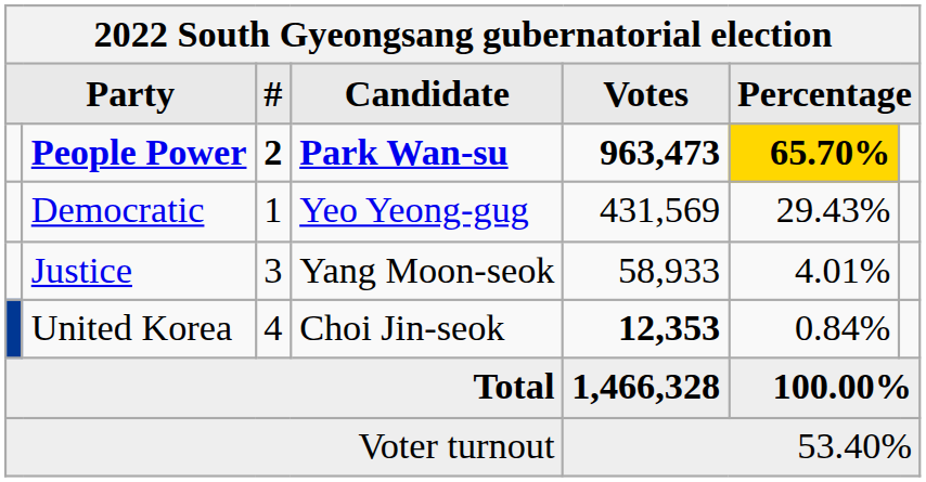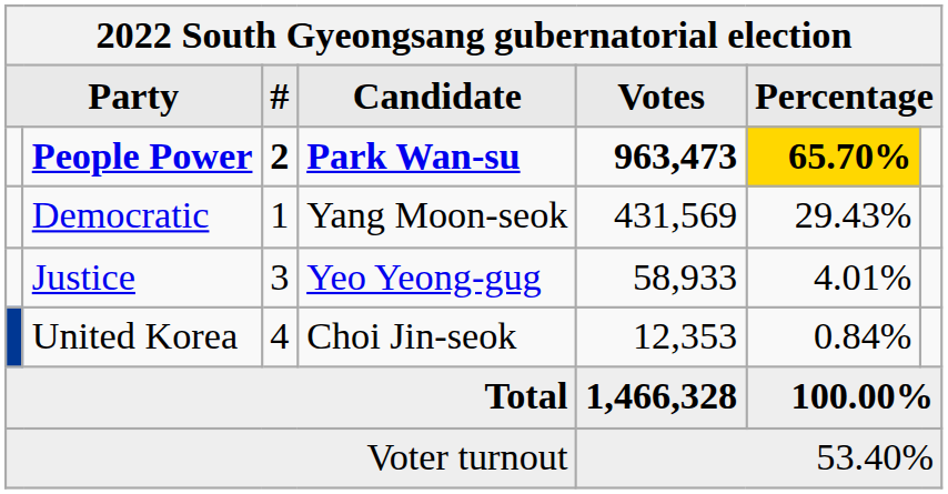Democratic | Candidate: Yeo Yeong-gug -> Yang Moon-seok
Justice | Candidate: Yang Moon-seok -> Yeo Yeong-gug
United Korea | Votes: bold -> normal
